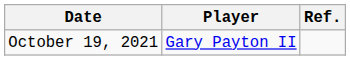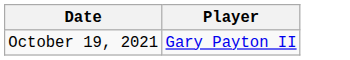- column: Ref.
